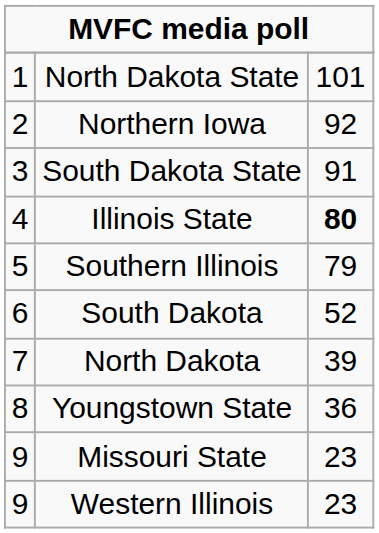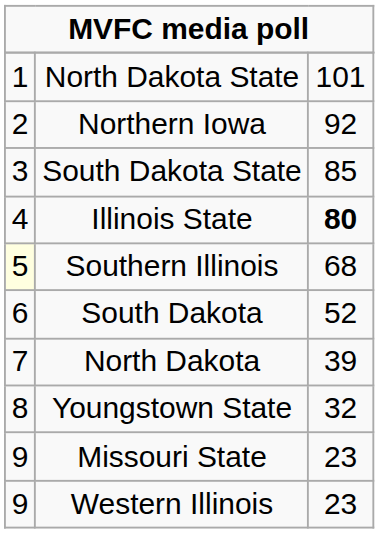South Dakota State | column 3: 91 -> 85
Southern Illinois | column 1: no background -> lightyellow background
Southern Illinois | column 3: 79 -> 68
Youngstown State | column 3: 36 -> 32
